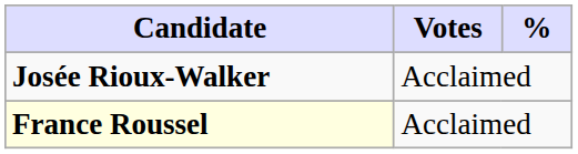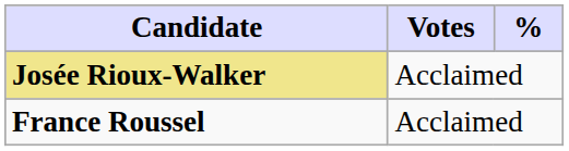Josée Rioux-Walker | Candidate: no background -> khaki background
France Roussel | Candidate: lightyellow background -> no background
